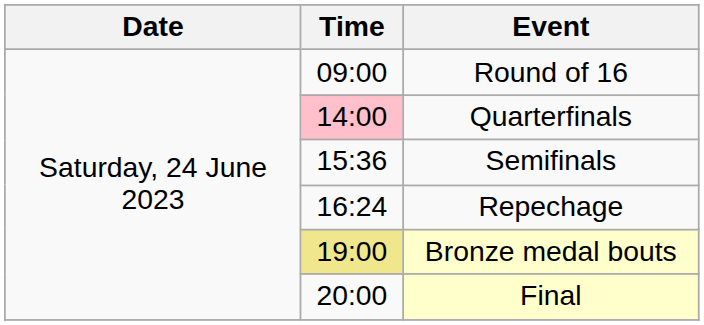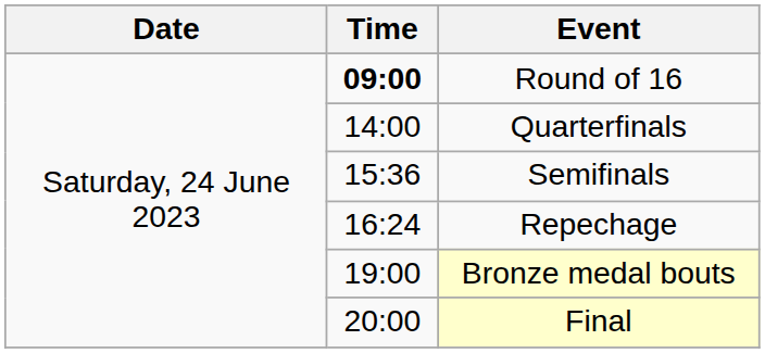Round of 16 | Time: normal -> bold
Quarterfinals | Time: pink background -> no background
Bronze medal bouts | Time: khaki background -> no background
